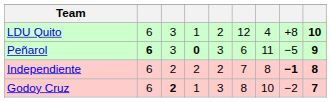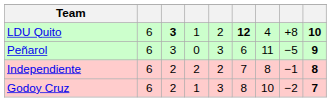LDU Quito | column 3: normal -> bold
LDU Quito | column 6: normal -> bold
Peñarol | column 2: bold -> normal
Peñarol | column 4: bold -> normal
Independiente | column 8: bold -> normal
Godoy Cruz | column 3: bold -> normal
